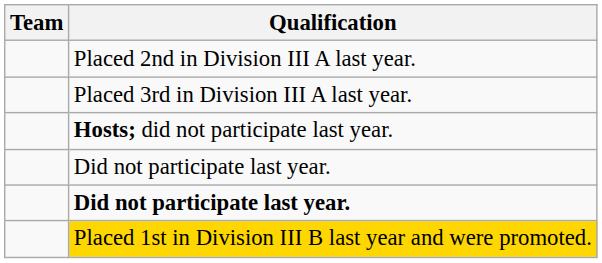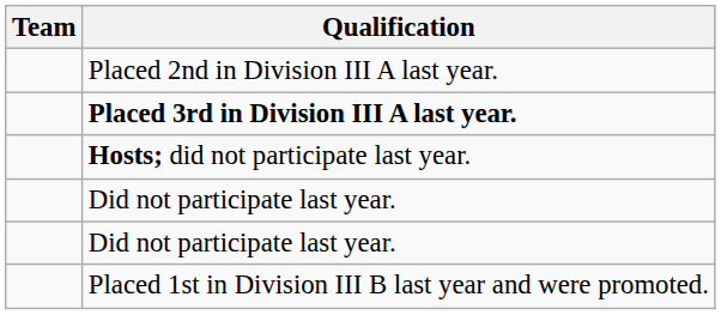row 3 | Qualification: normal -> bold
row 6 | Qualification: bold -> normal
row 7 | Qualification: gold background -> no background
